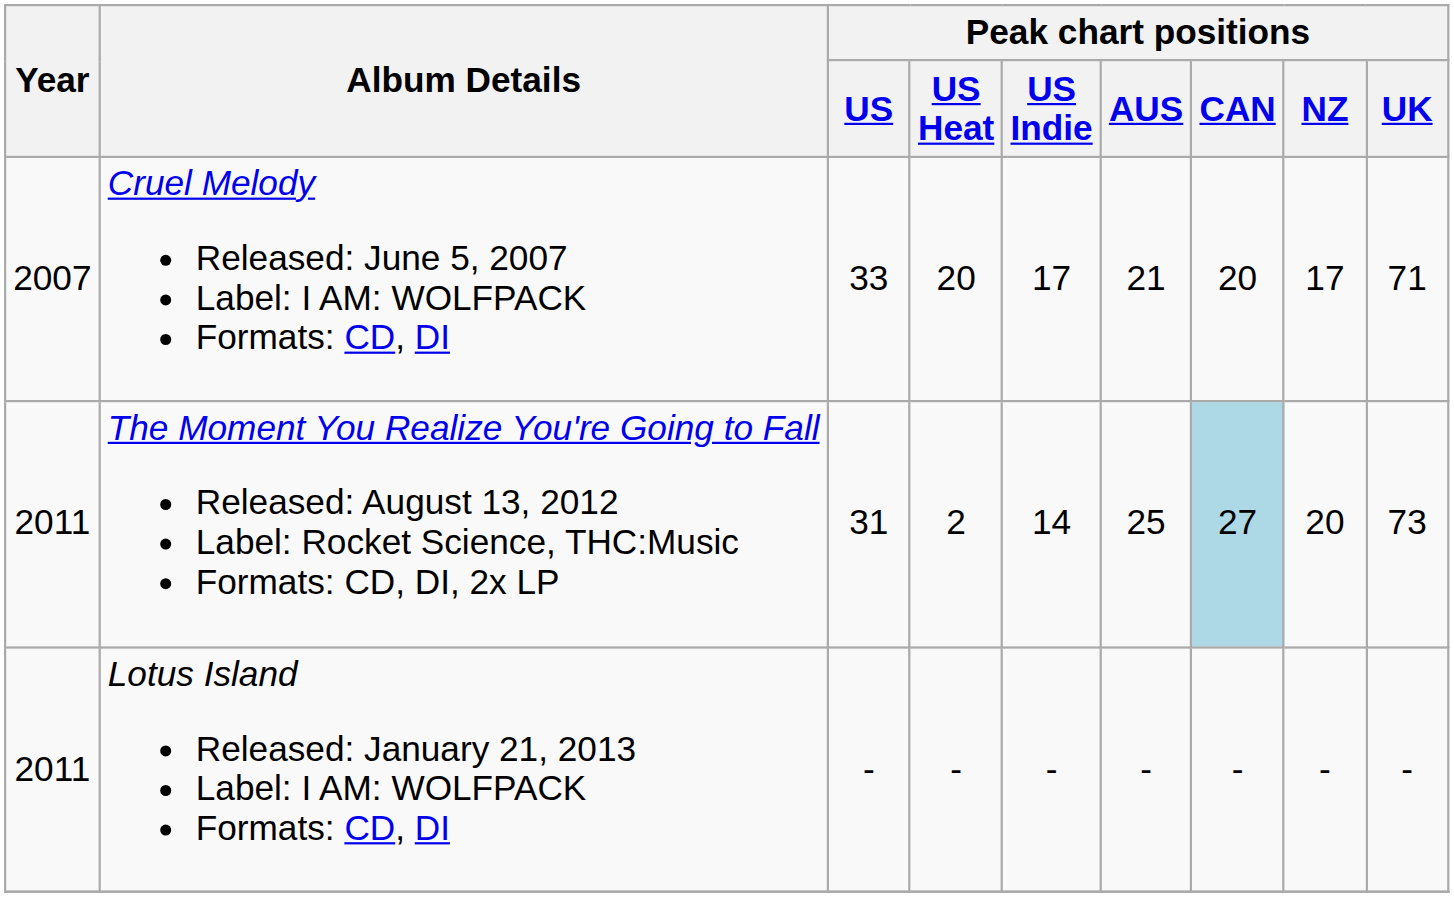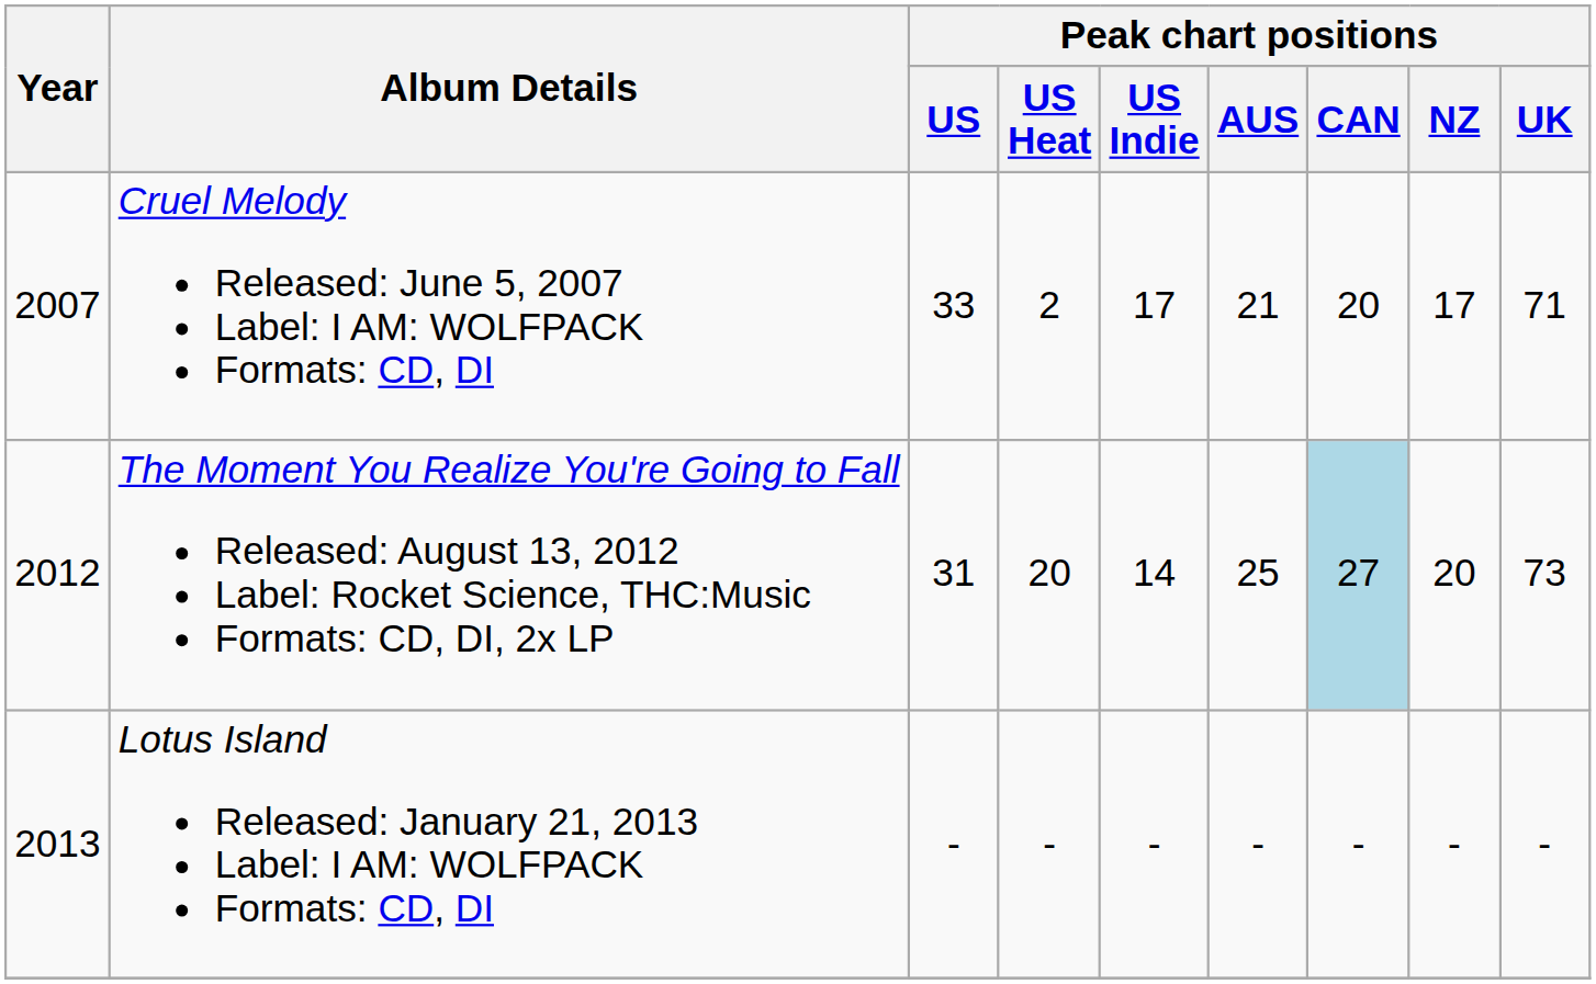row 3 | Peak chart positions / US Heat: 20 -> 2
row 4 | Year: 2011 -> 2012
row 4 | Peak chart positions / US Heat: 2 -> 20
row 5 | Year: 2011 -> 2013
